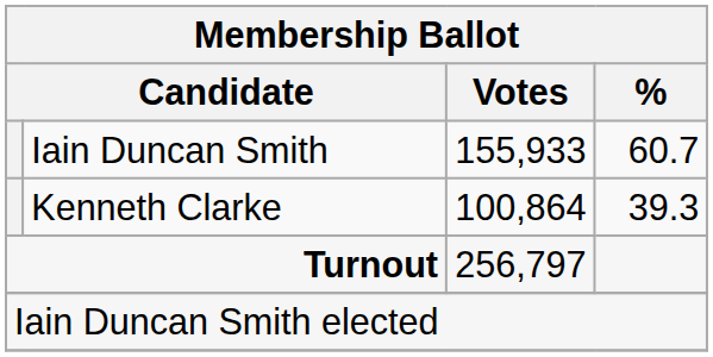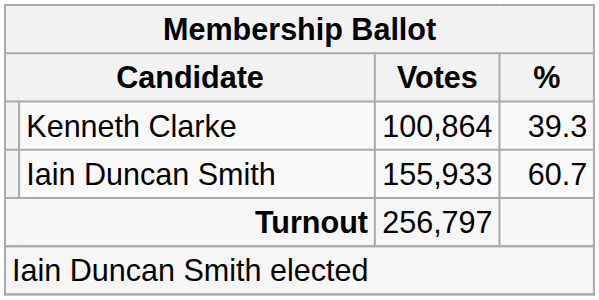rows swapped: Iain Duncan Smith <-> Kenneth Clarke
